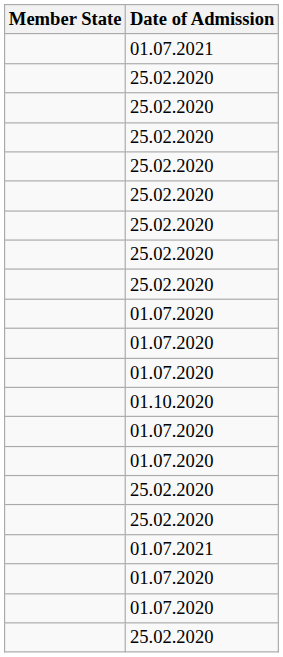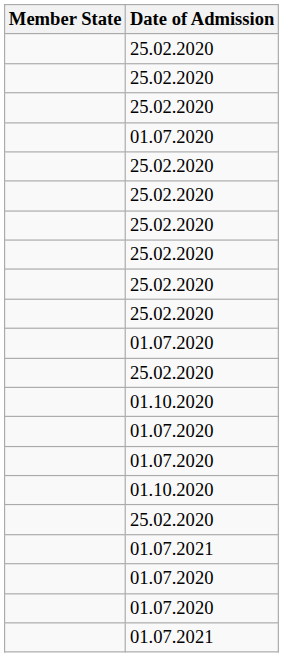row 2 | Date of Admission: 01.07.2021 -> 25.02.2020
row 5 | Date of Admission: 25.02.2020 -> 01.07.2020
row 11 | Date of Admission: 01.07.2020 -> 25.02.2020
row 13 | Date of Admission: 01.07.2020 -> 25.02.2020
row 17 | Date of Admission: 25.02.2020 -> 01.10.2020
row 22 | Date of Admission: 25.02.2020 -> 01.07.2021
